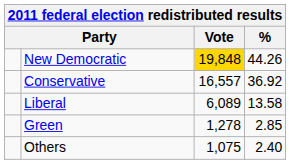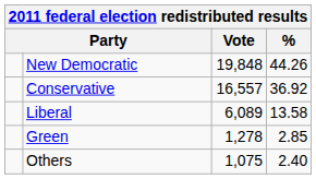New Democratic | Vote: gold background -> no background
